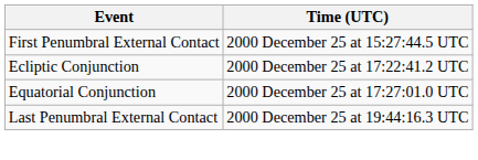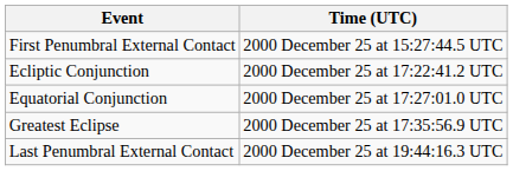+ row: Greatest Eclipse | 2000 December 25 at 17:35:56.9 UTC
